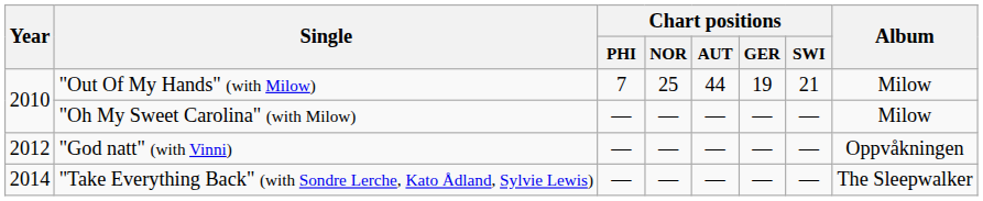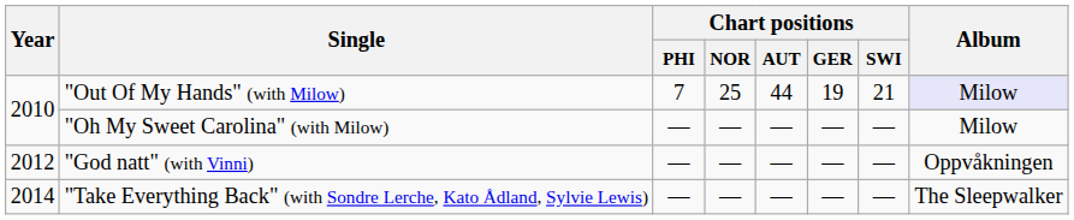"Out Of My Hands" (with Milow) | Album: no background -> lavender background
